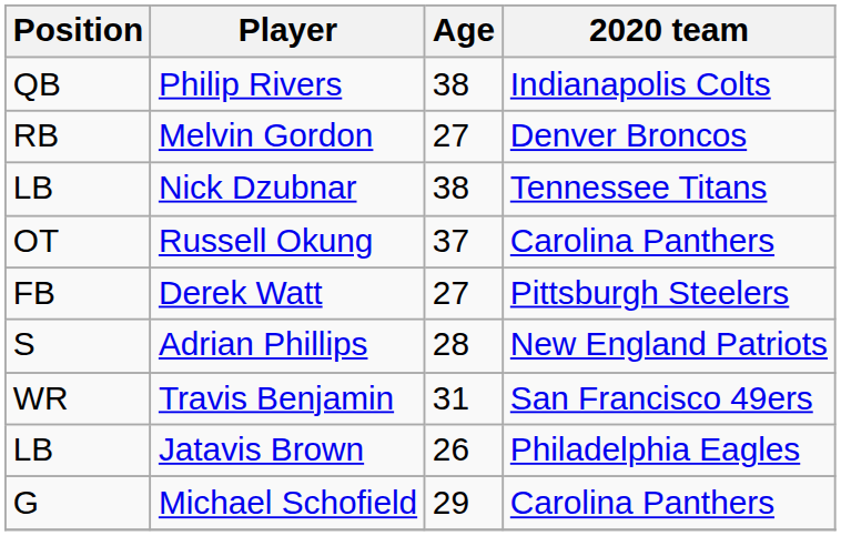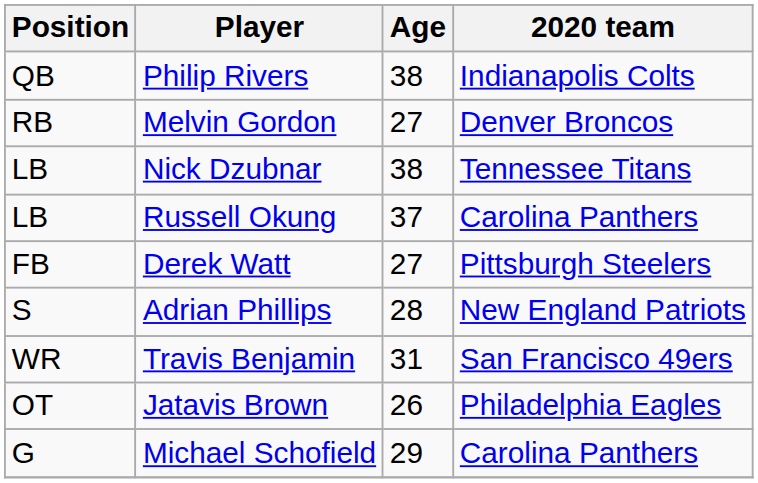Russell Okung | Position: OT -> LB
Jatavis Brown | Position: LB -> OT
